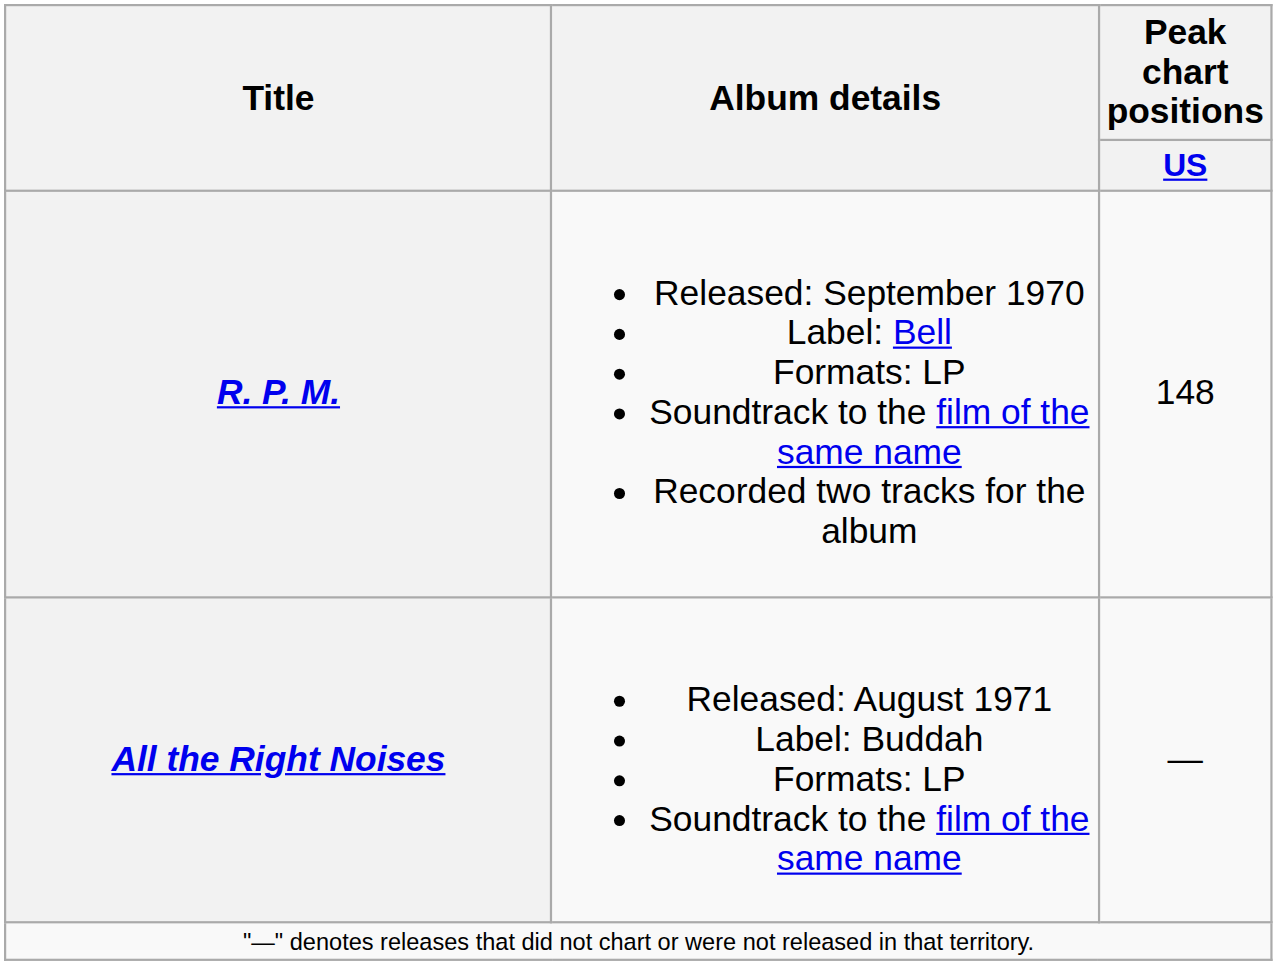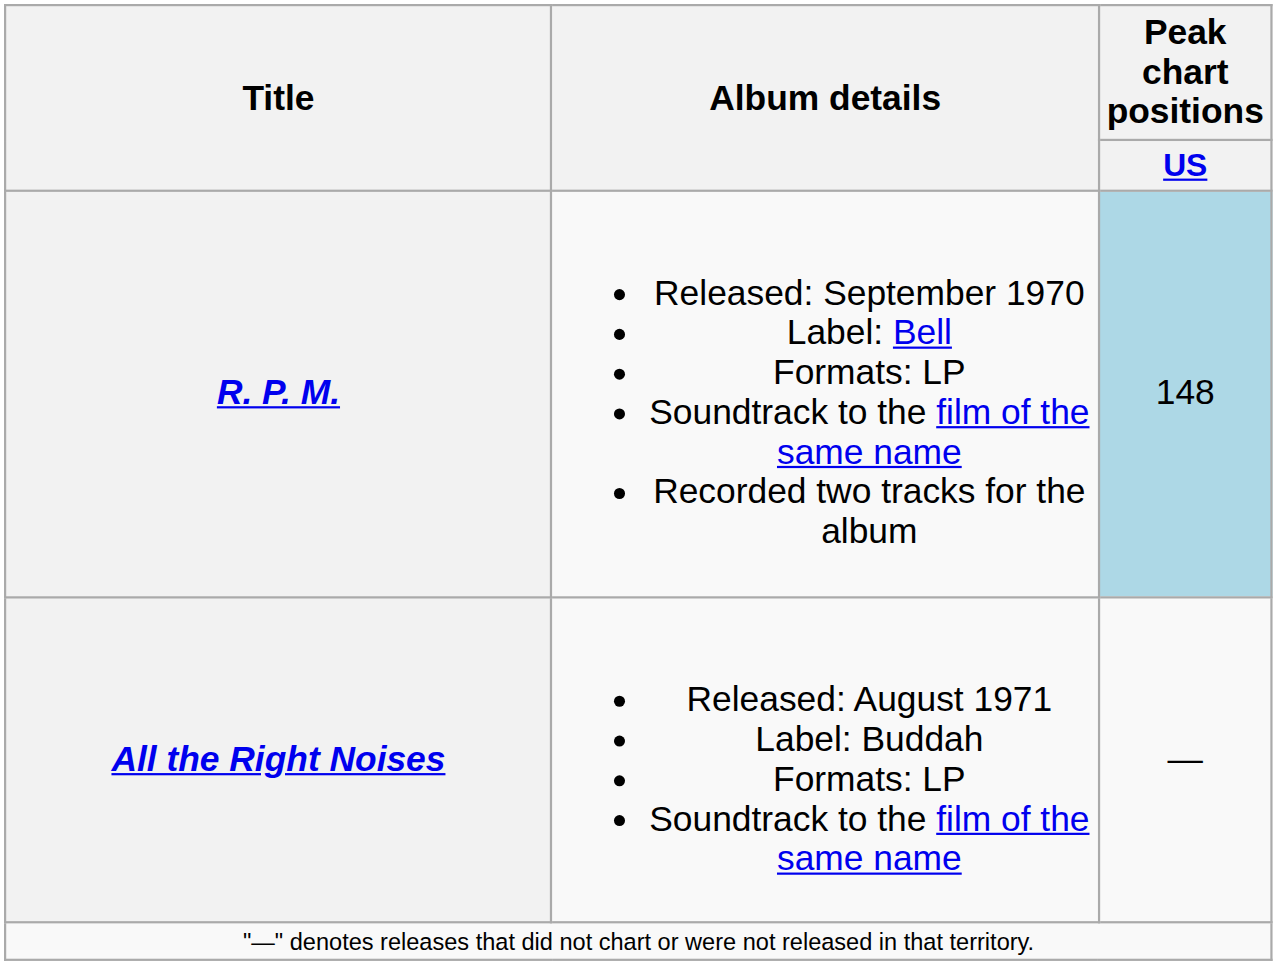R. P. M. | Peak chart positions / US: no background -> lightblue background
